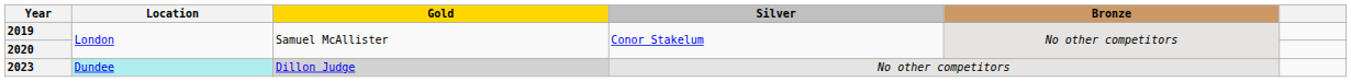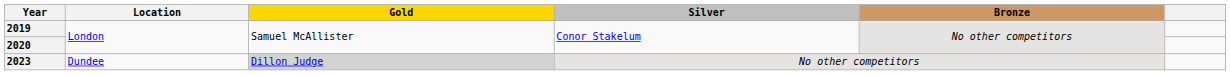2023 | Location: paleturquoise background -> no background
